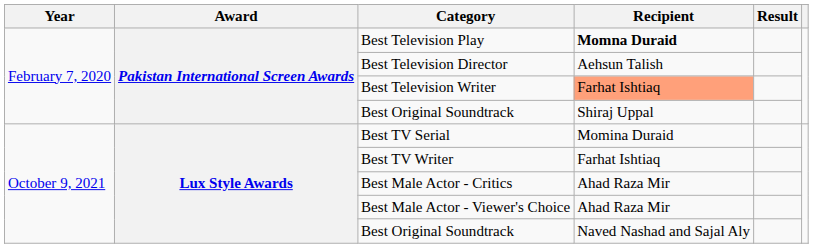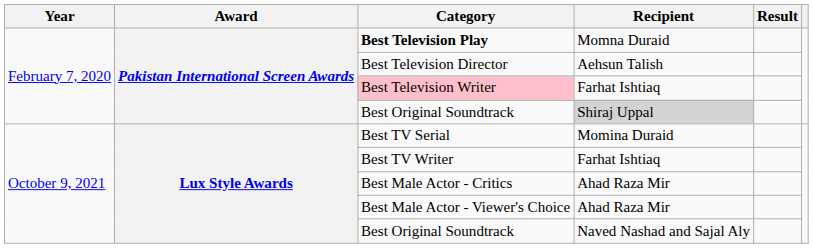Best Television Play | Category: normal -> bold
Best Television Play | Recipient: bold -> normal
Best Television Writer | Category: no background -> pink background
Best Television Writer | Recipient: lightsalmon background -> no background
Best Original Soundtrack / Shiraj Uppal | Recipient: no background -> lightgrey background
